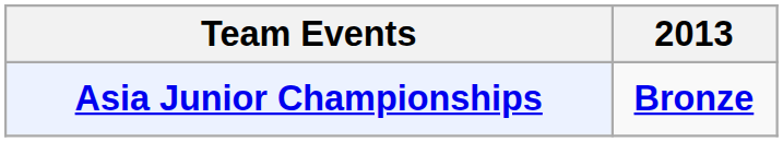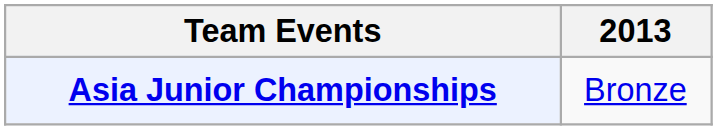Asia Junior Championships | 2013: bold -> normal
